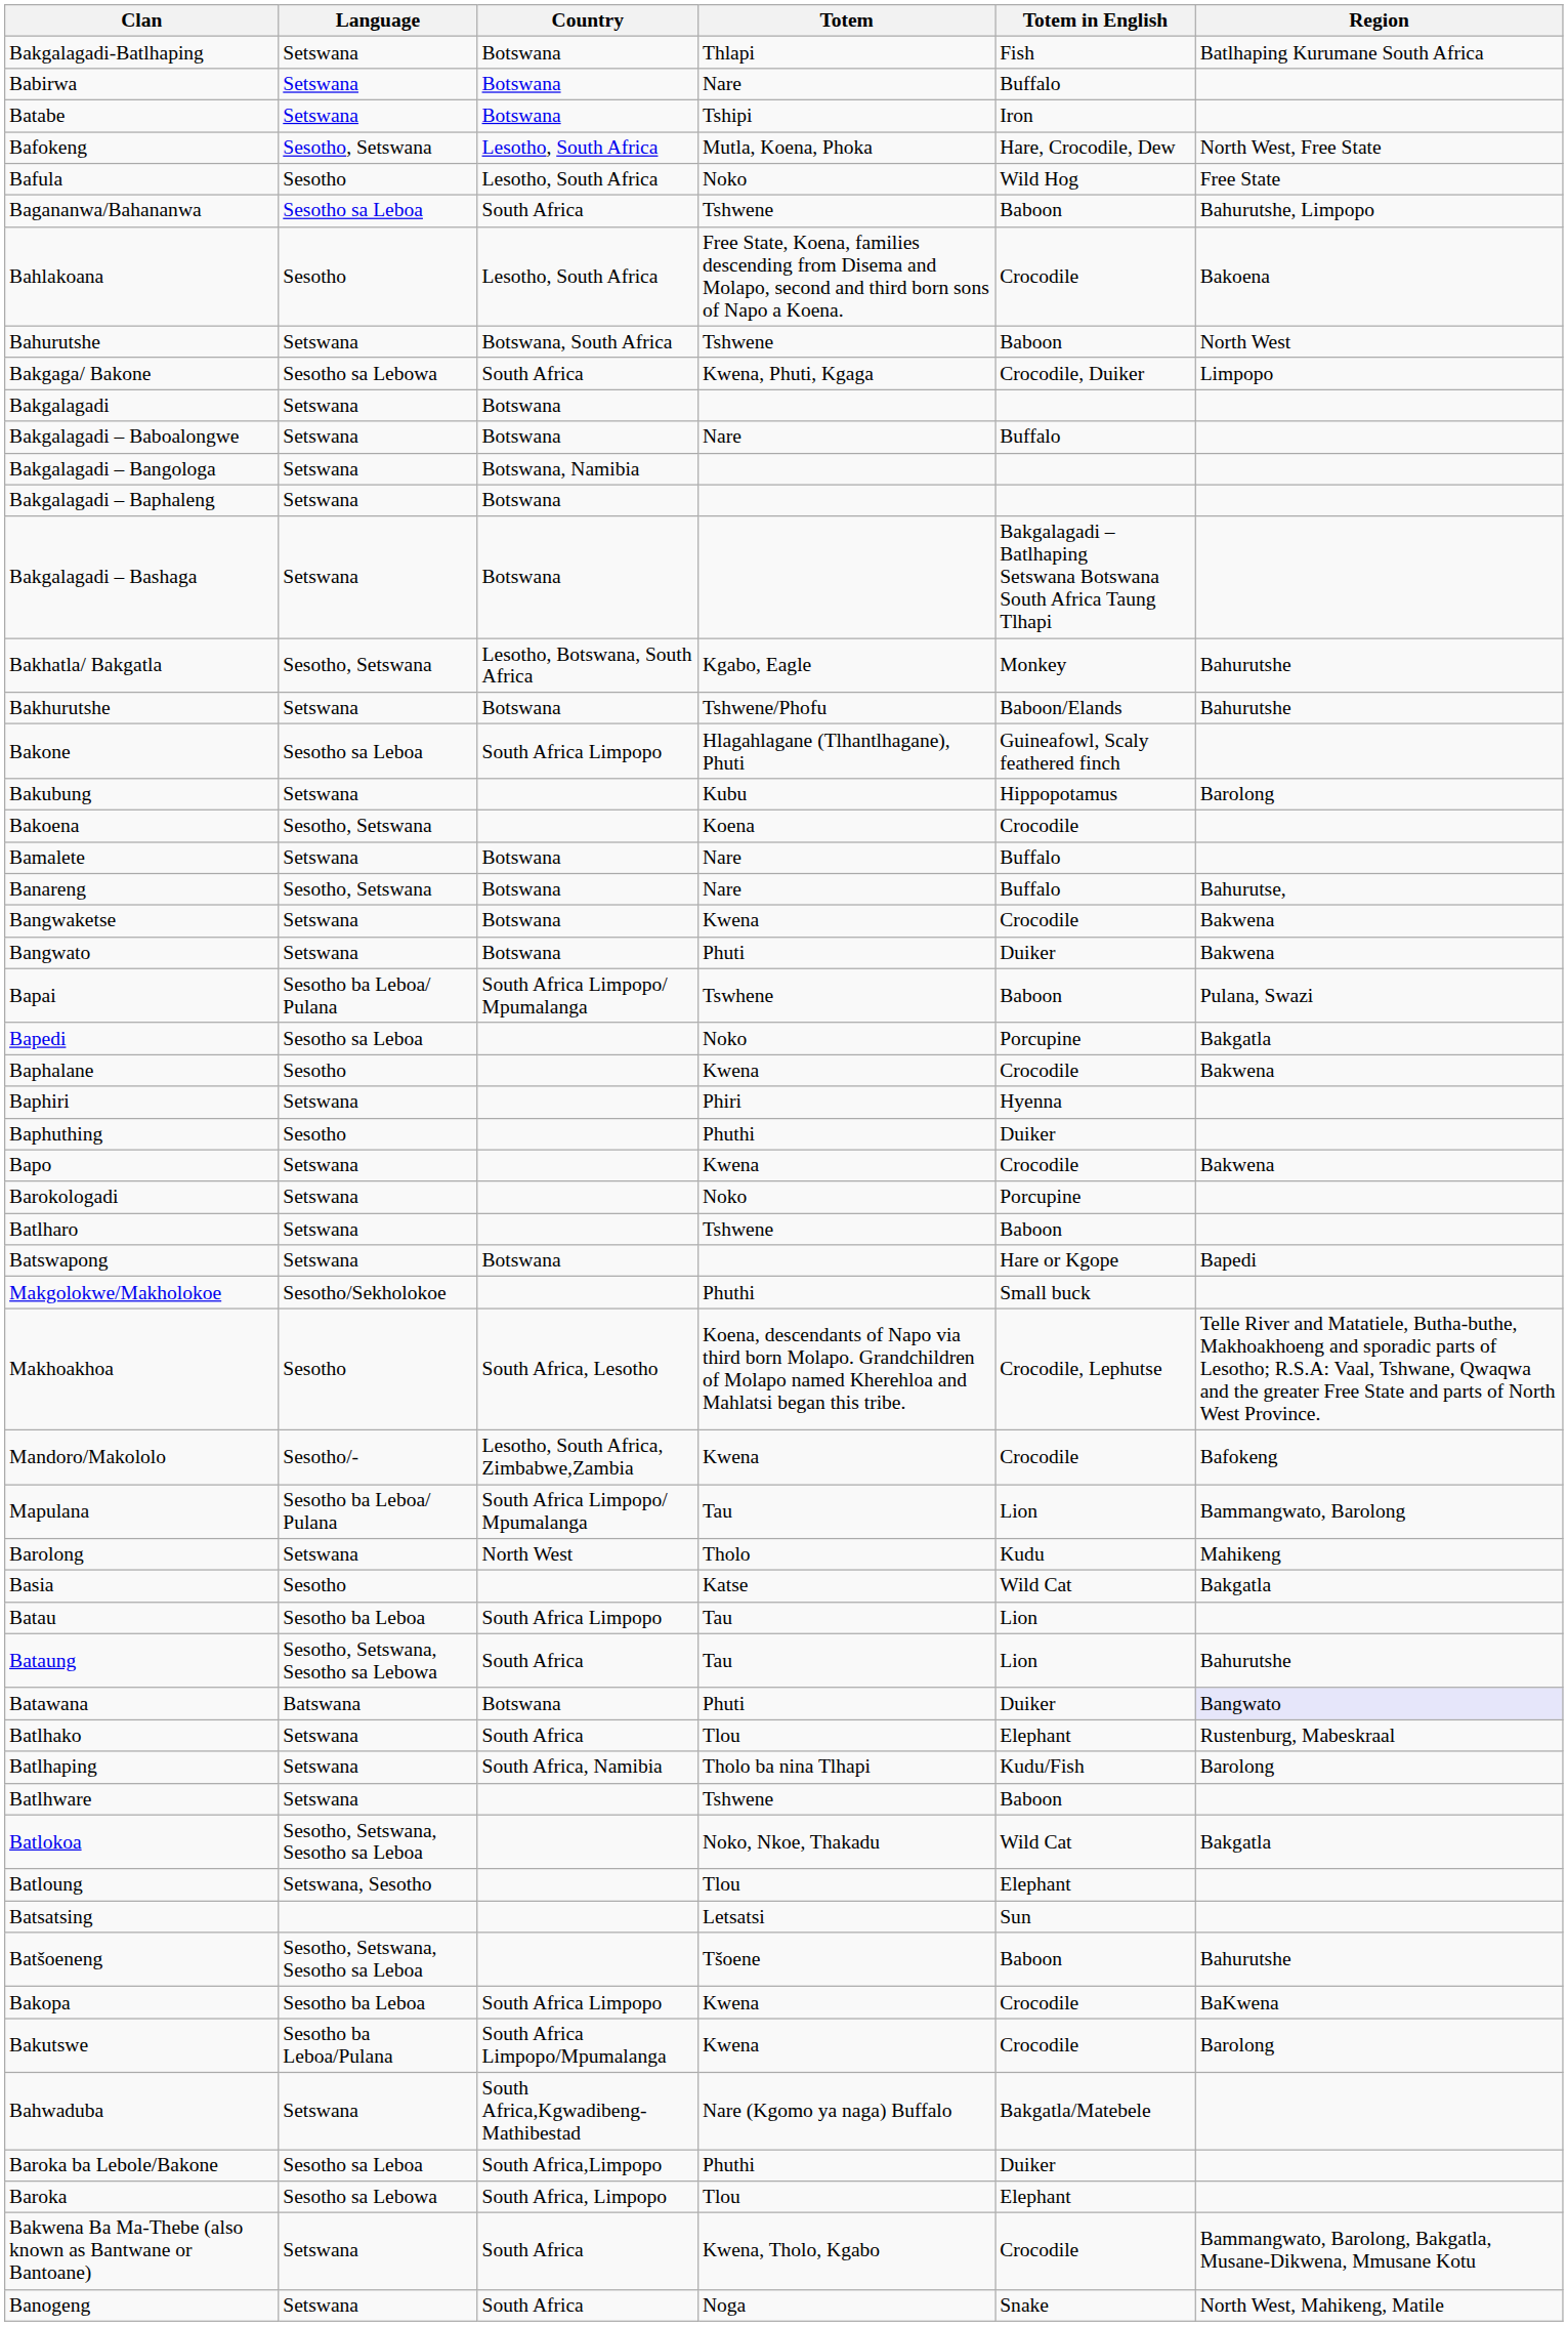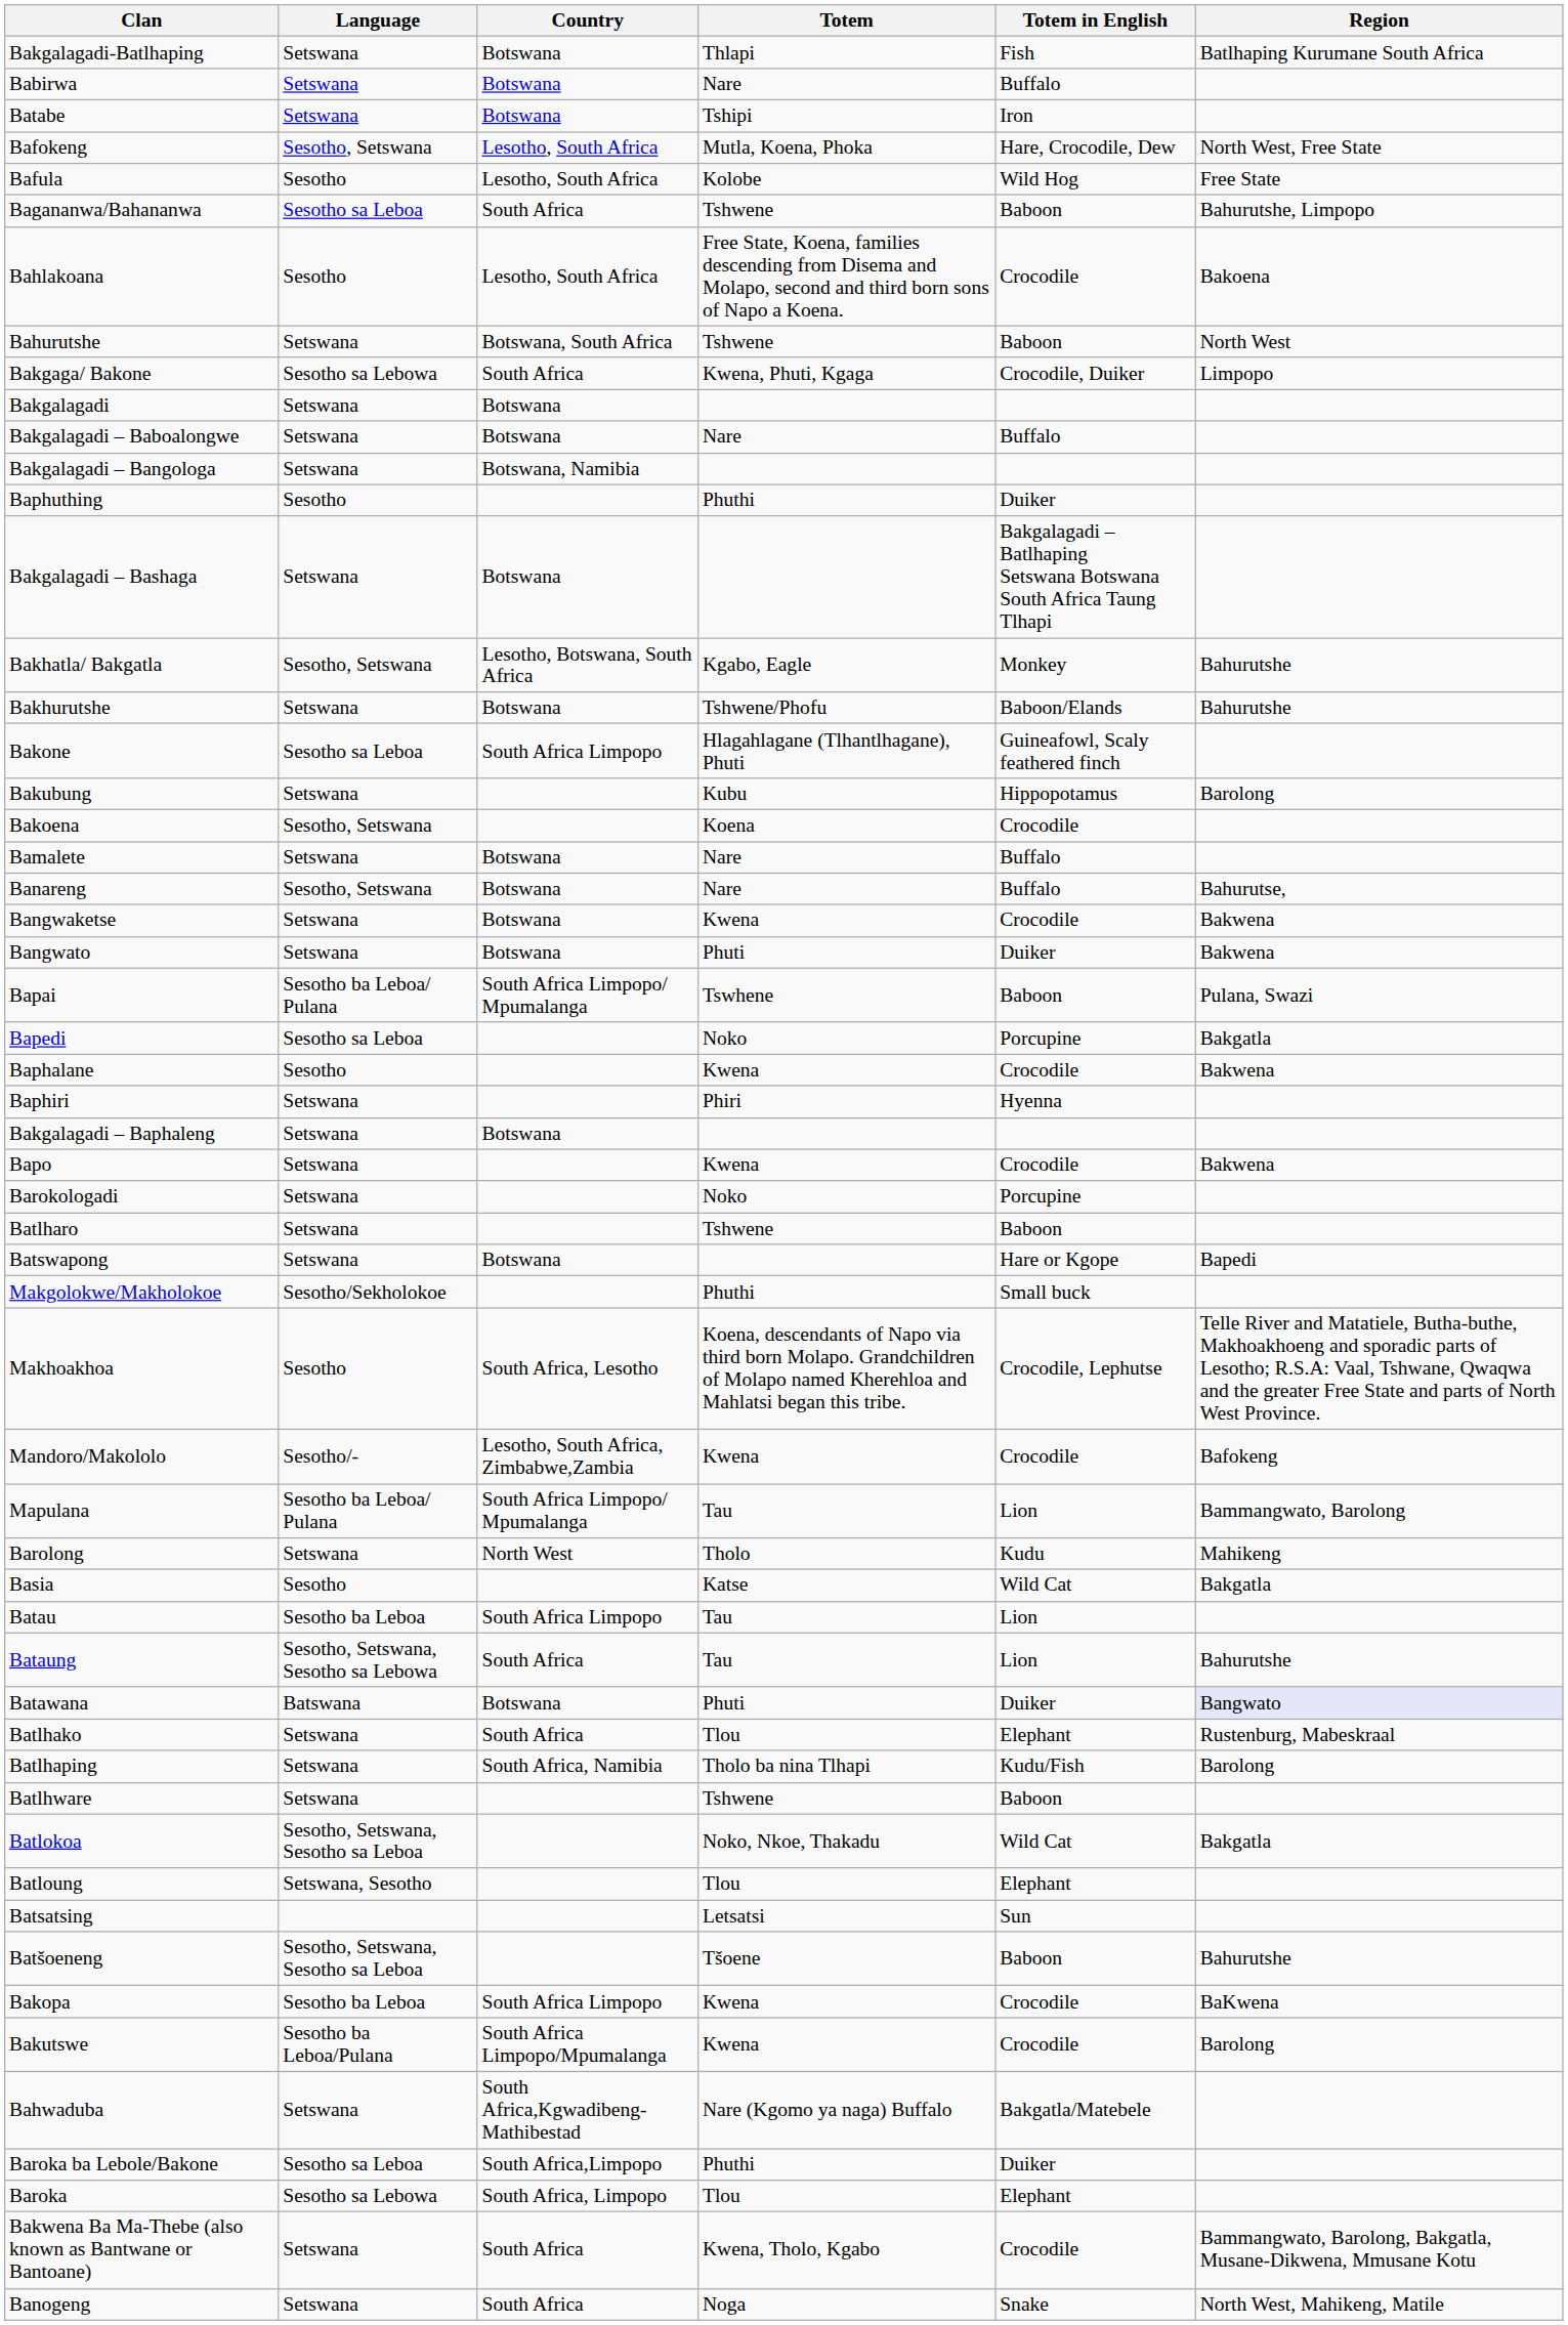Bafula | Totem: Noko -> Kolobe
rows swapped: Bakgalagadi – Baphaleng <-> Baphuthing
